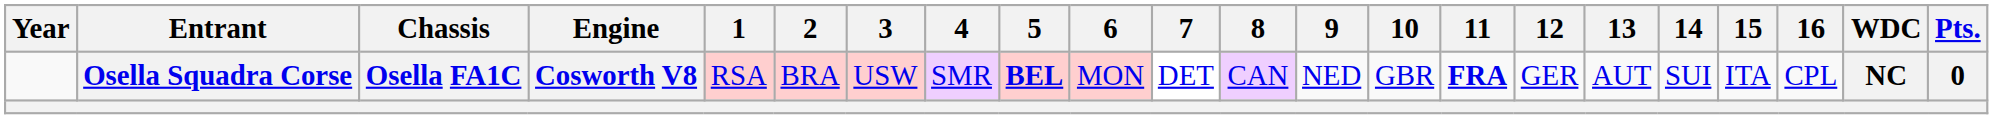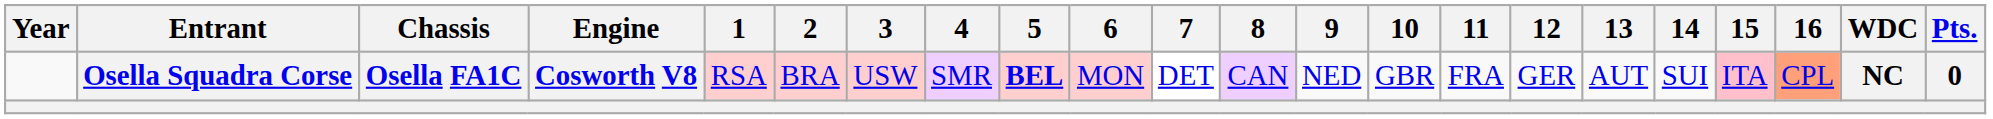Osella Squadra Corse | 11: bold -> normal
Osella Squadra Corse | 15: no background -> pink background
Osella Squadra Corse | 16: no background -> lightsalmon background
